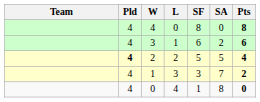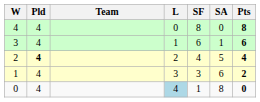columns swapped: Team <-> W
row 3 | SA: 2 -> 1
row 4 | SF: 5 -> 4
row 5 | SA: 7 -> 6
row 6 | L: no background -> lightblue background
